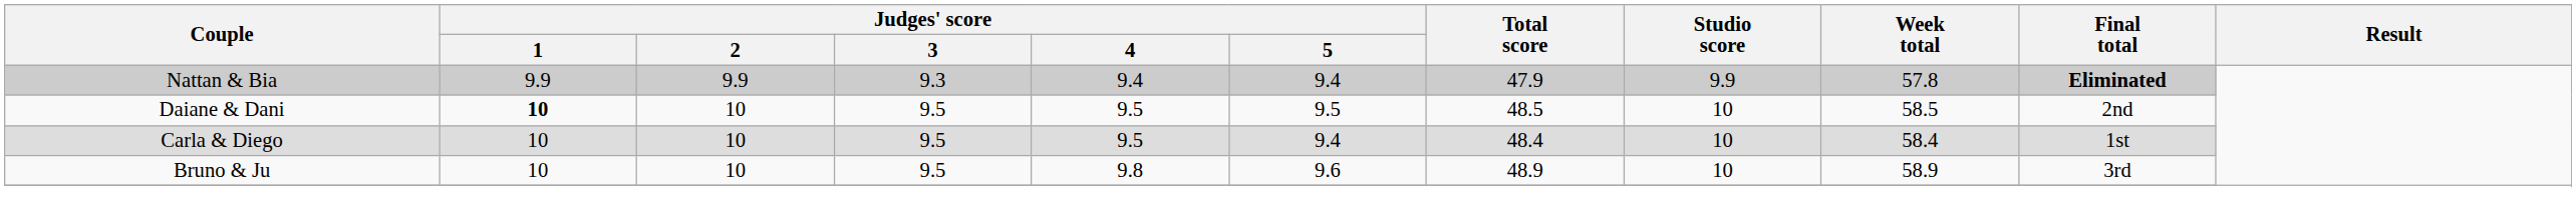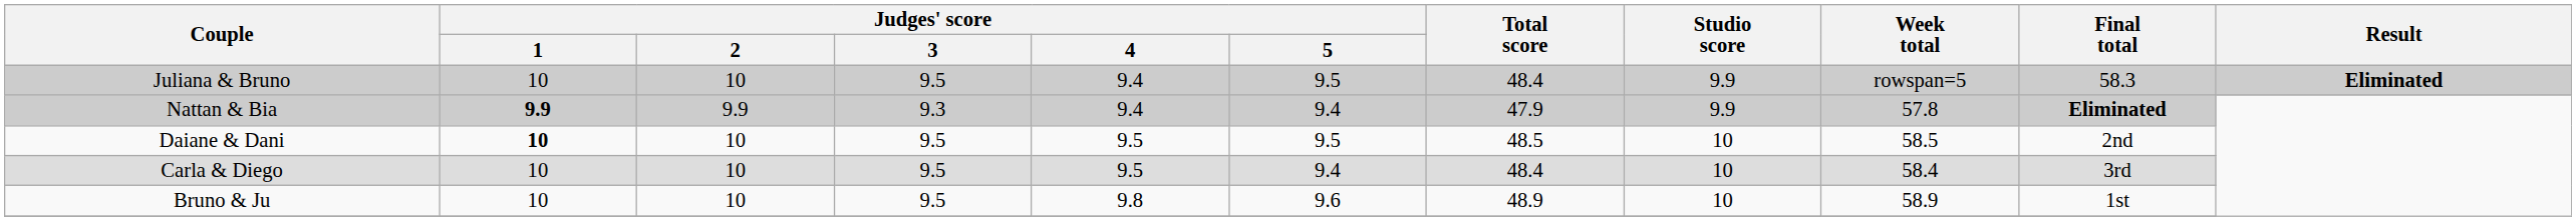+ row: Juliana & Bruno | 10 | 10 | 9.5 | 9.4 | 9.5 | 48.4 | 9.9 | rowspan=5 | 58.3 | Eliminated
Nattan & Bia | Judges' score / 1: normal -> bold
Carla & Diego | Final total: 1st -> 3rd
Bruno & Ju | Final total: 3rd -> 1st
